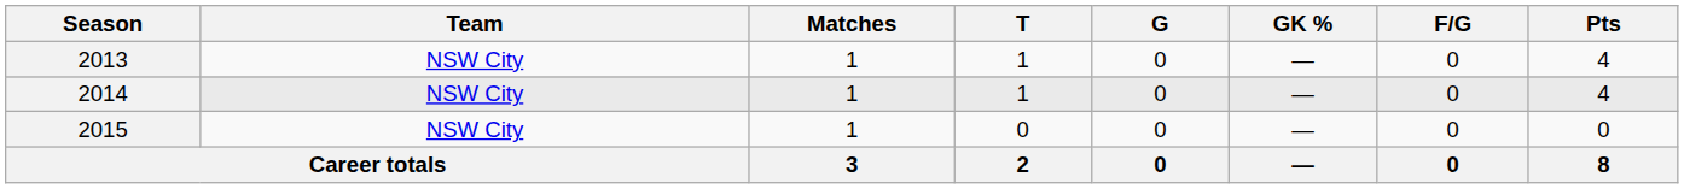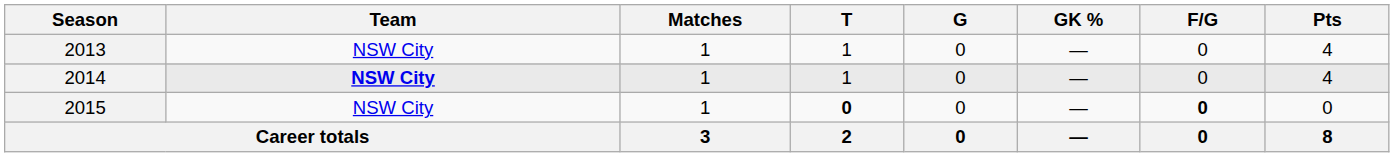2014 | Team: normal -> bold
2015 | T: normal -> bold
2015 | F/G: normal -> bold
